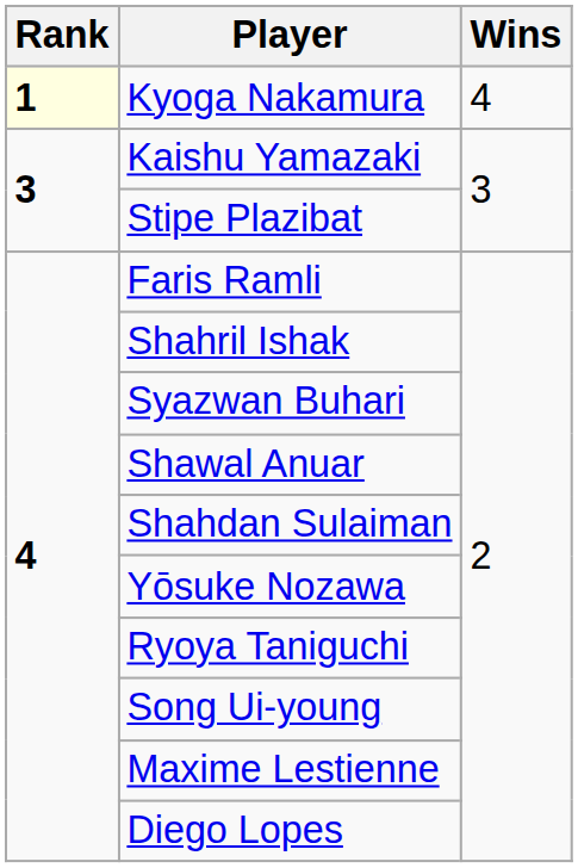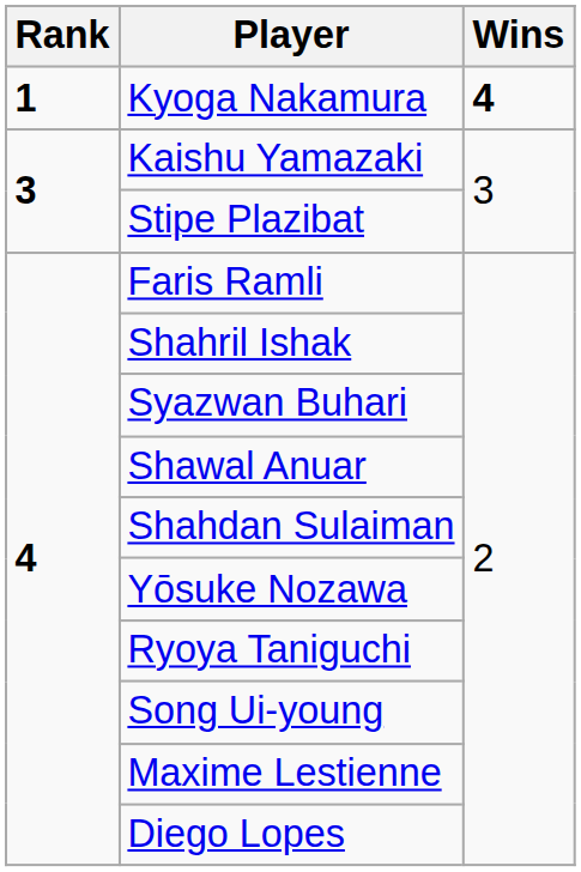Kyoga Nakamura | Rank: lightyellow background -> no background
Kyoga Nakamura | Wins: normal -> bold
